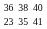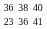row 2 | column 2: 35 -> 36
